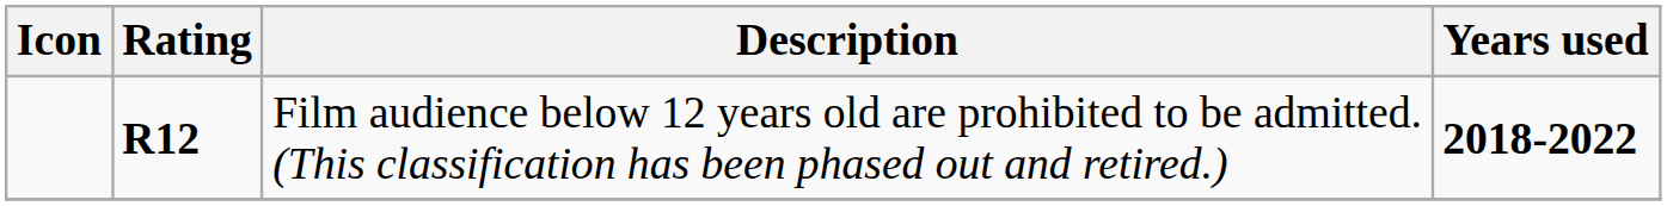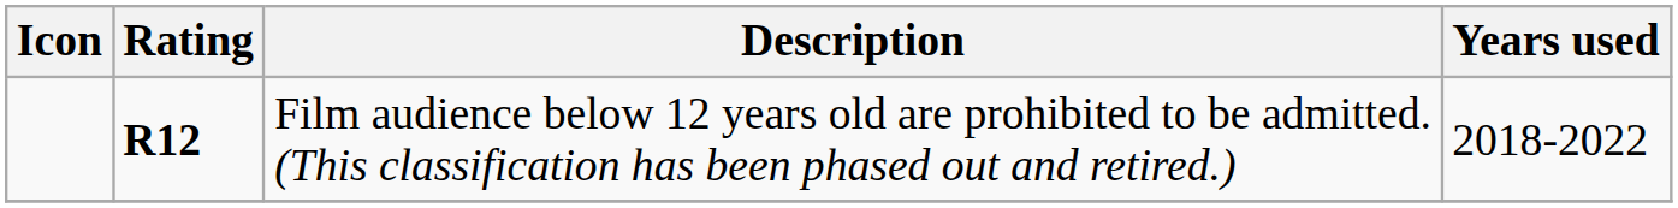row 2 | Years used: bold -> normal
